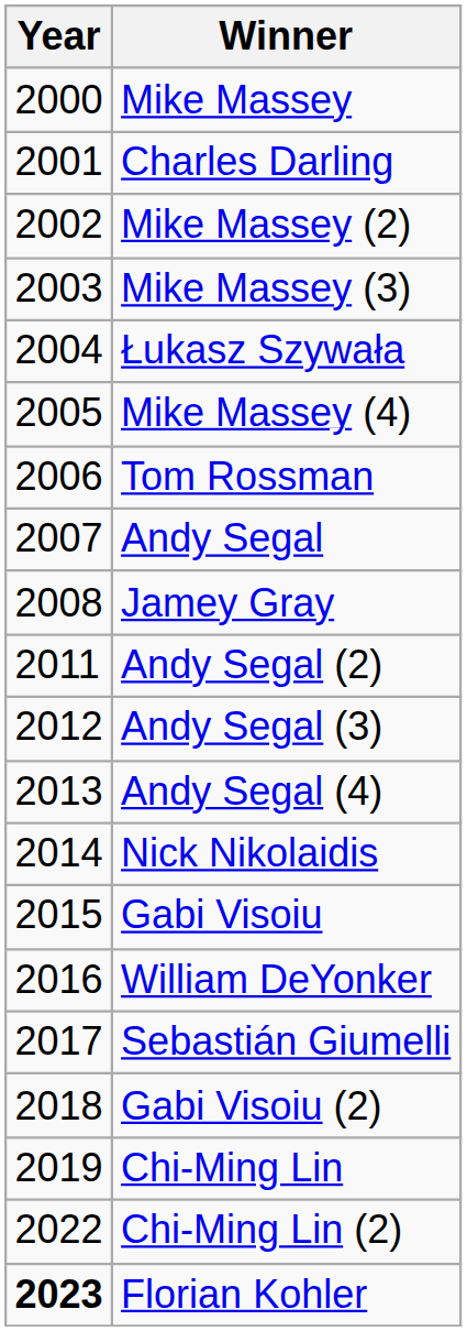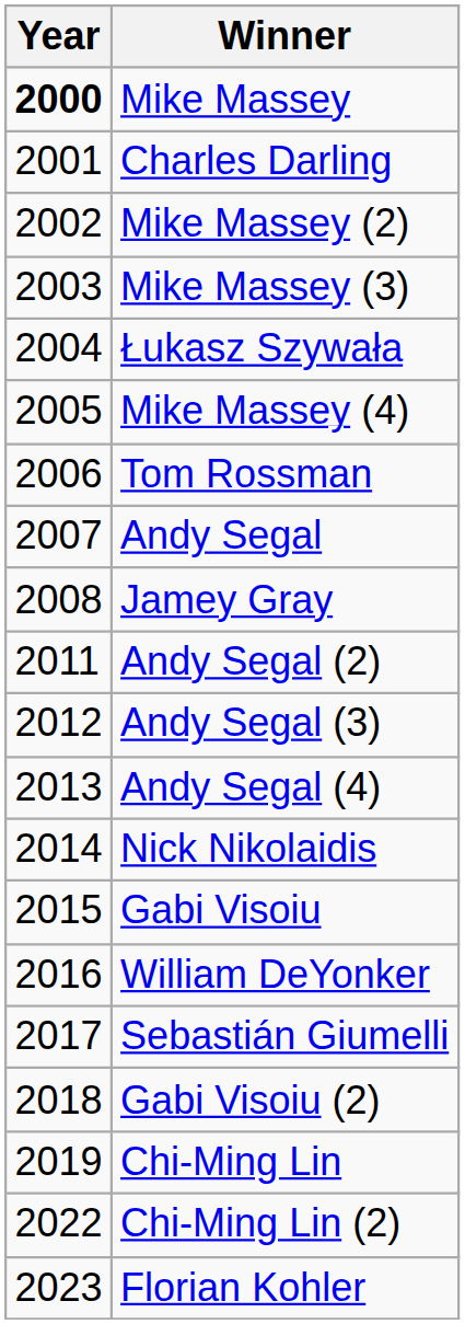Mike Massey | Year: normal -> bold
Florian Kohler | Year: bold -> normal
